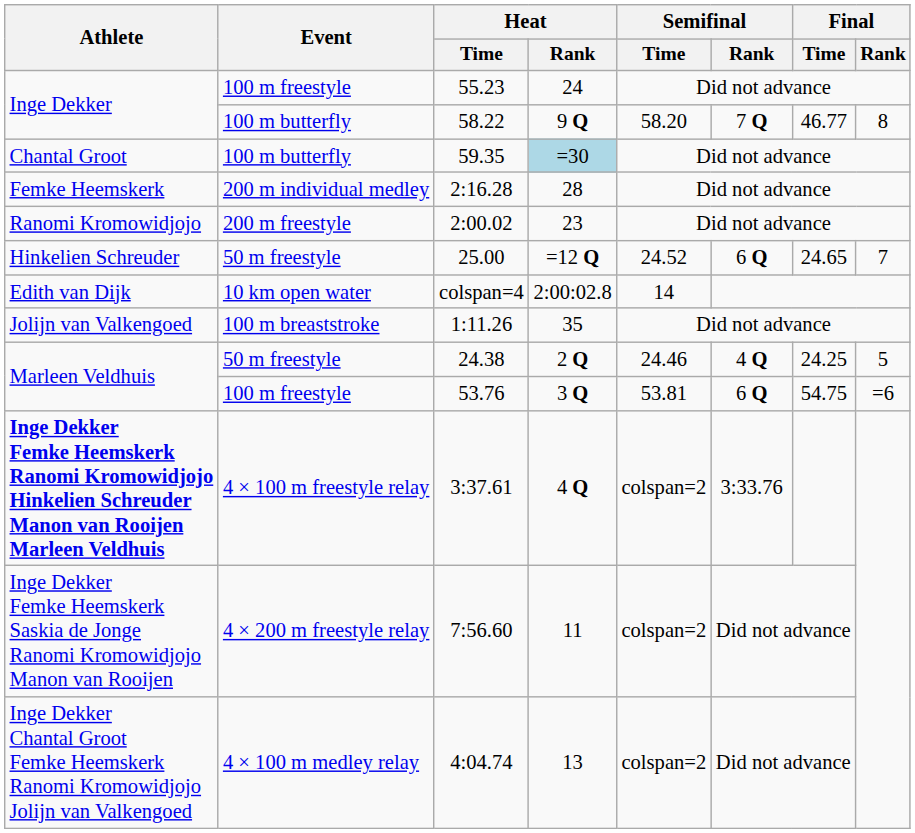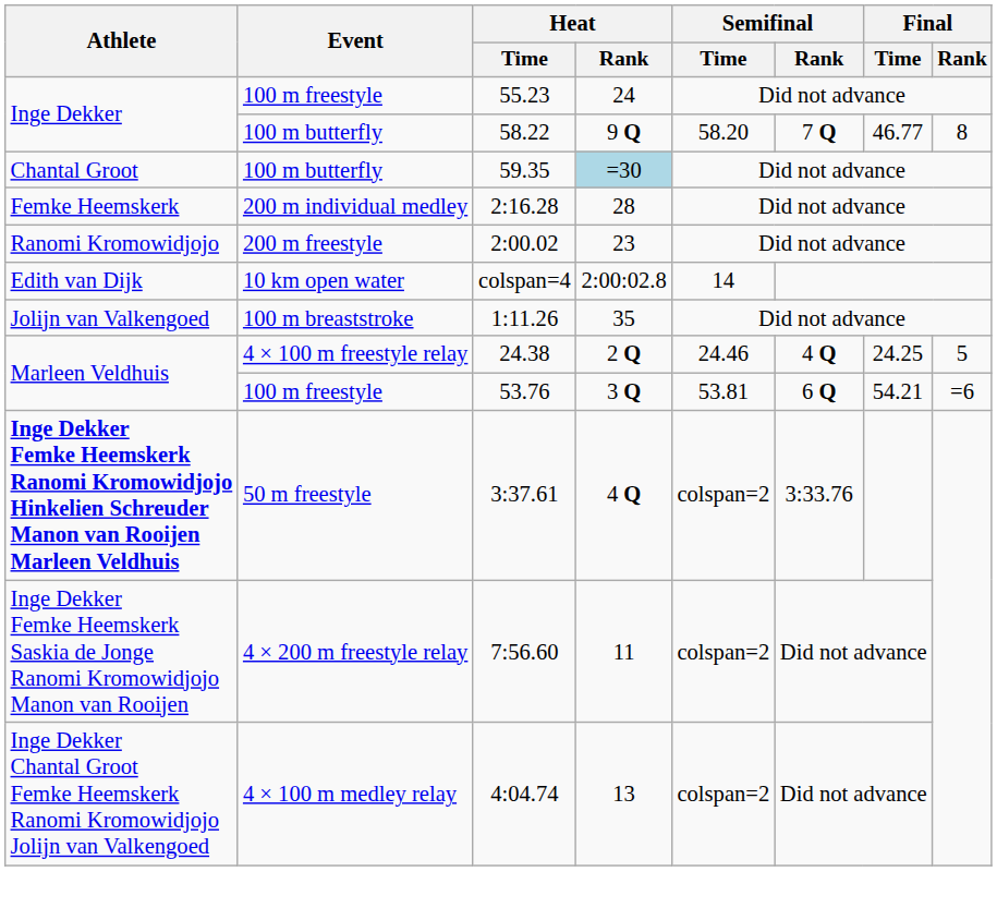- row: Hinkelien Schreuder | 50 m freestyle | 25.00 | =12 Q | 24.52 | 6 Q | 24.65 | 7
24.38 | Event: 50 m freestyle -> 4 × 100 m freestyle relay
53.76 | Final / Time: 54.75 -> 54.21
3:37.61 | Event: 4 × 100 m freestyle relay -> 50 m freestyle
